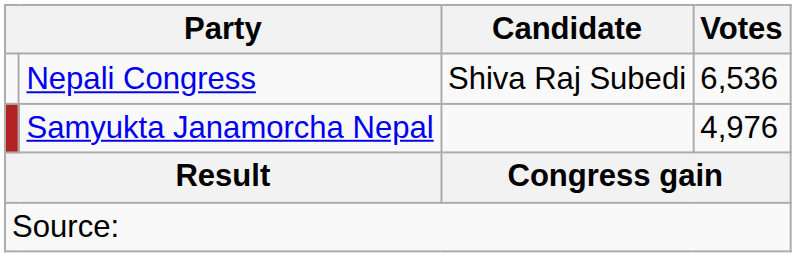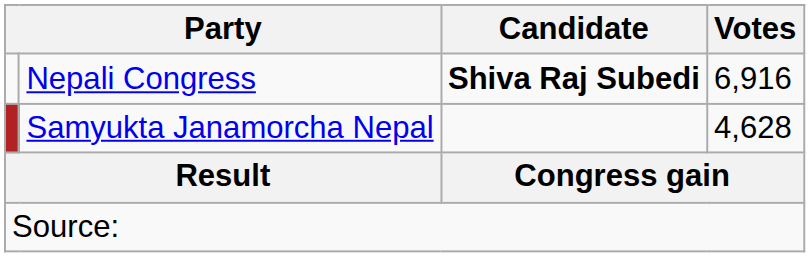Nepali Congress | Candidate: normal -> bold
Nepali Congress | Votes: 6,536 -> 6,916
Samyukta Janamorcha Nepal | Votes: 4,976 -> 4,628
